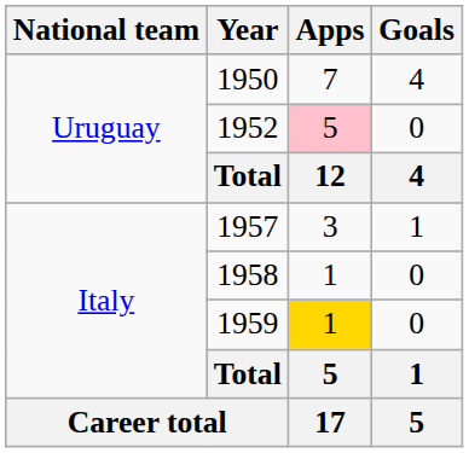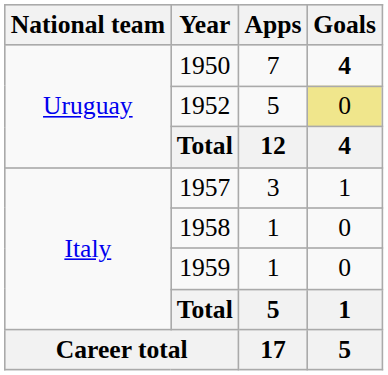1950 | Goals: normal -> bold
1952 | Apps: pink background -> no background
1952 | Goals: no background -> khaki background
1959 | Apps: gold background -> no background
